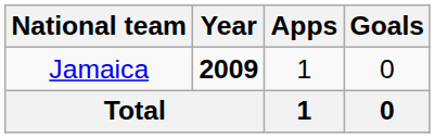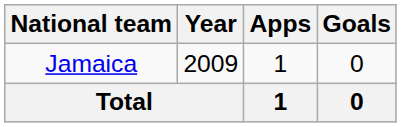Jamaica | Year: bold -> normal
